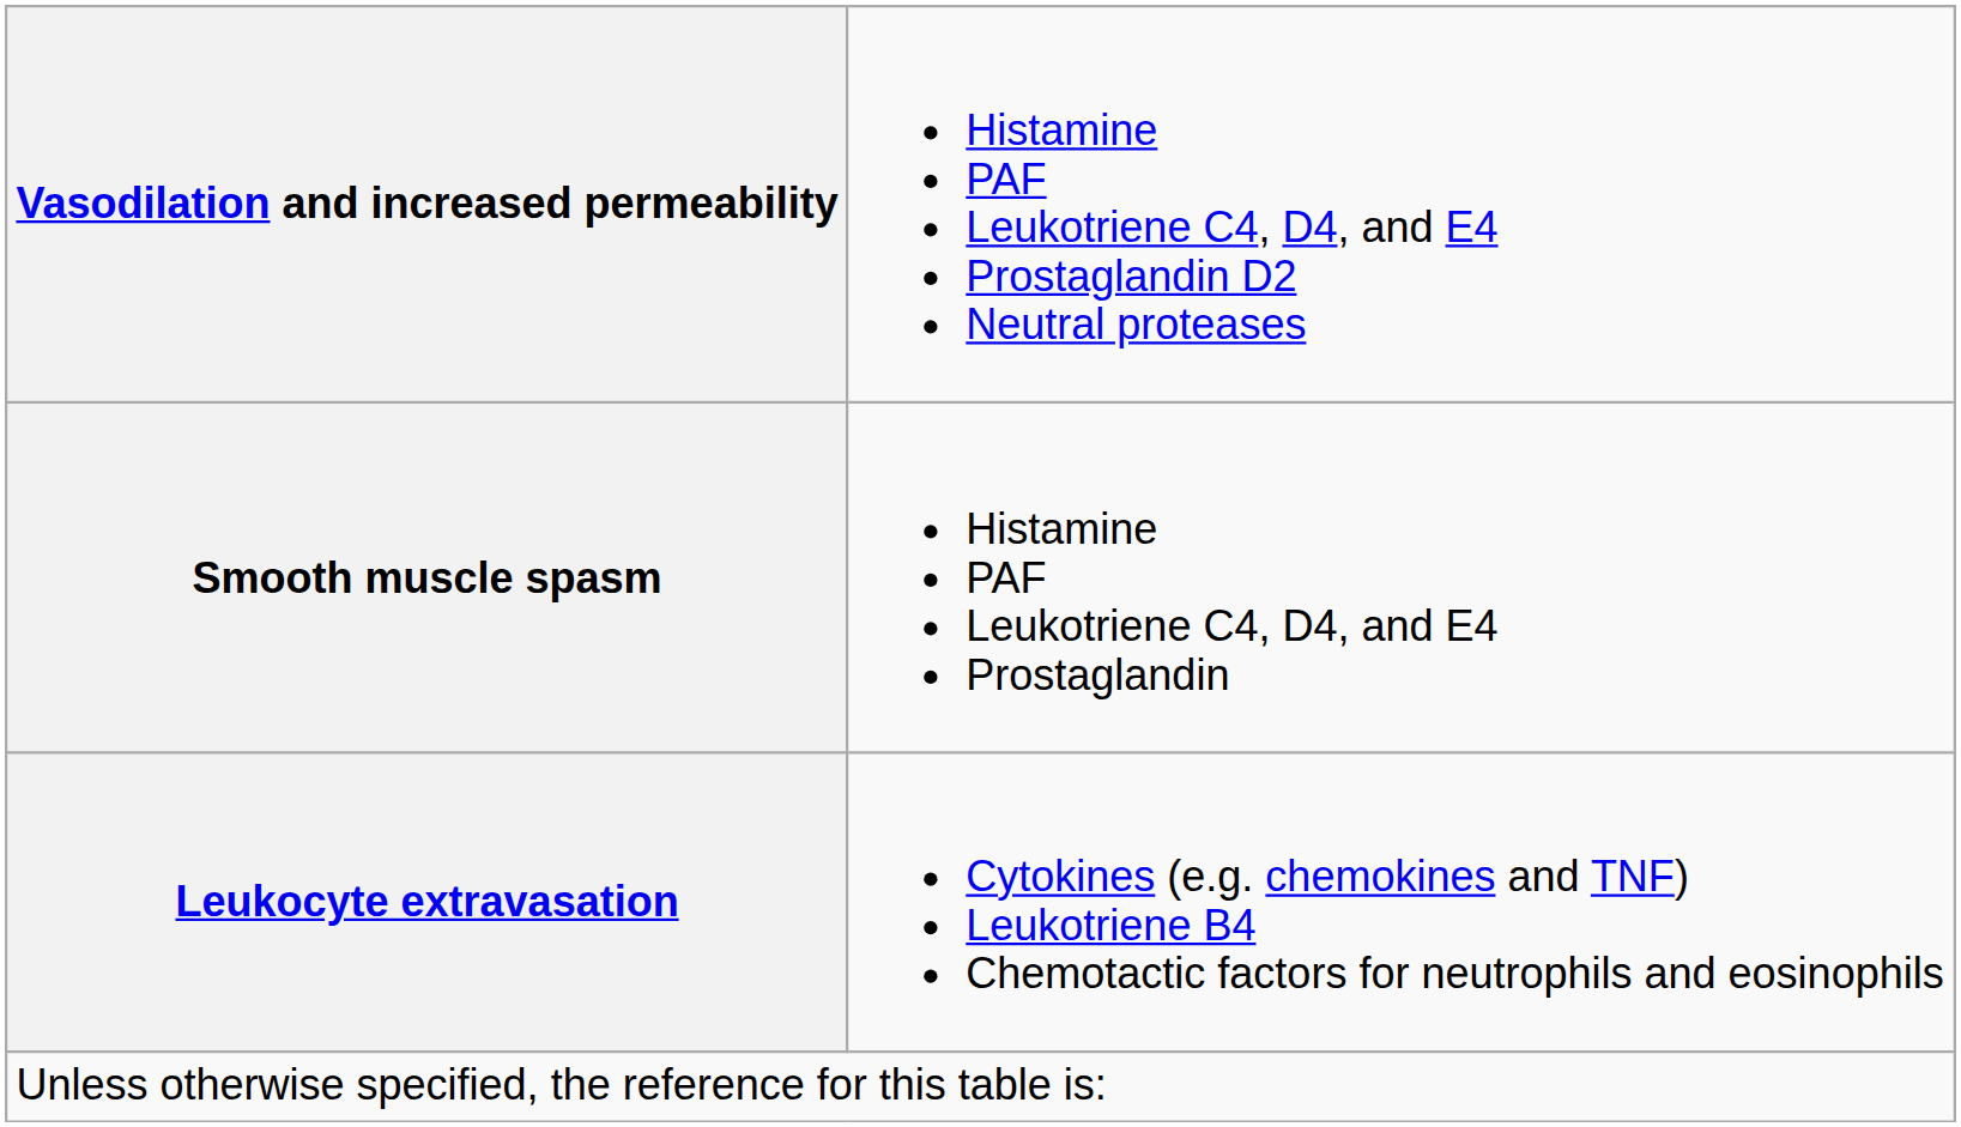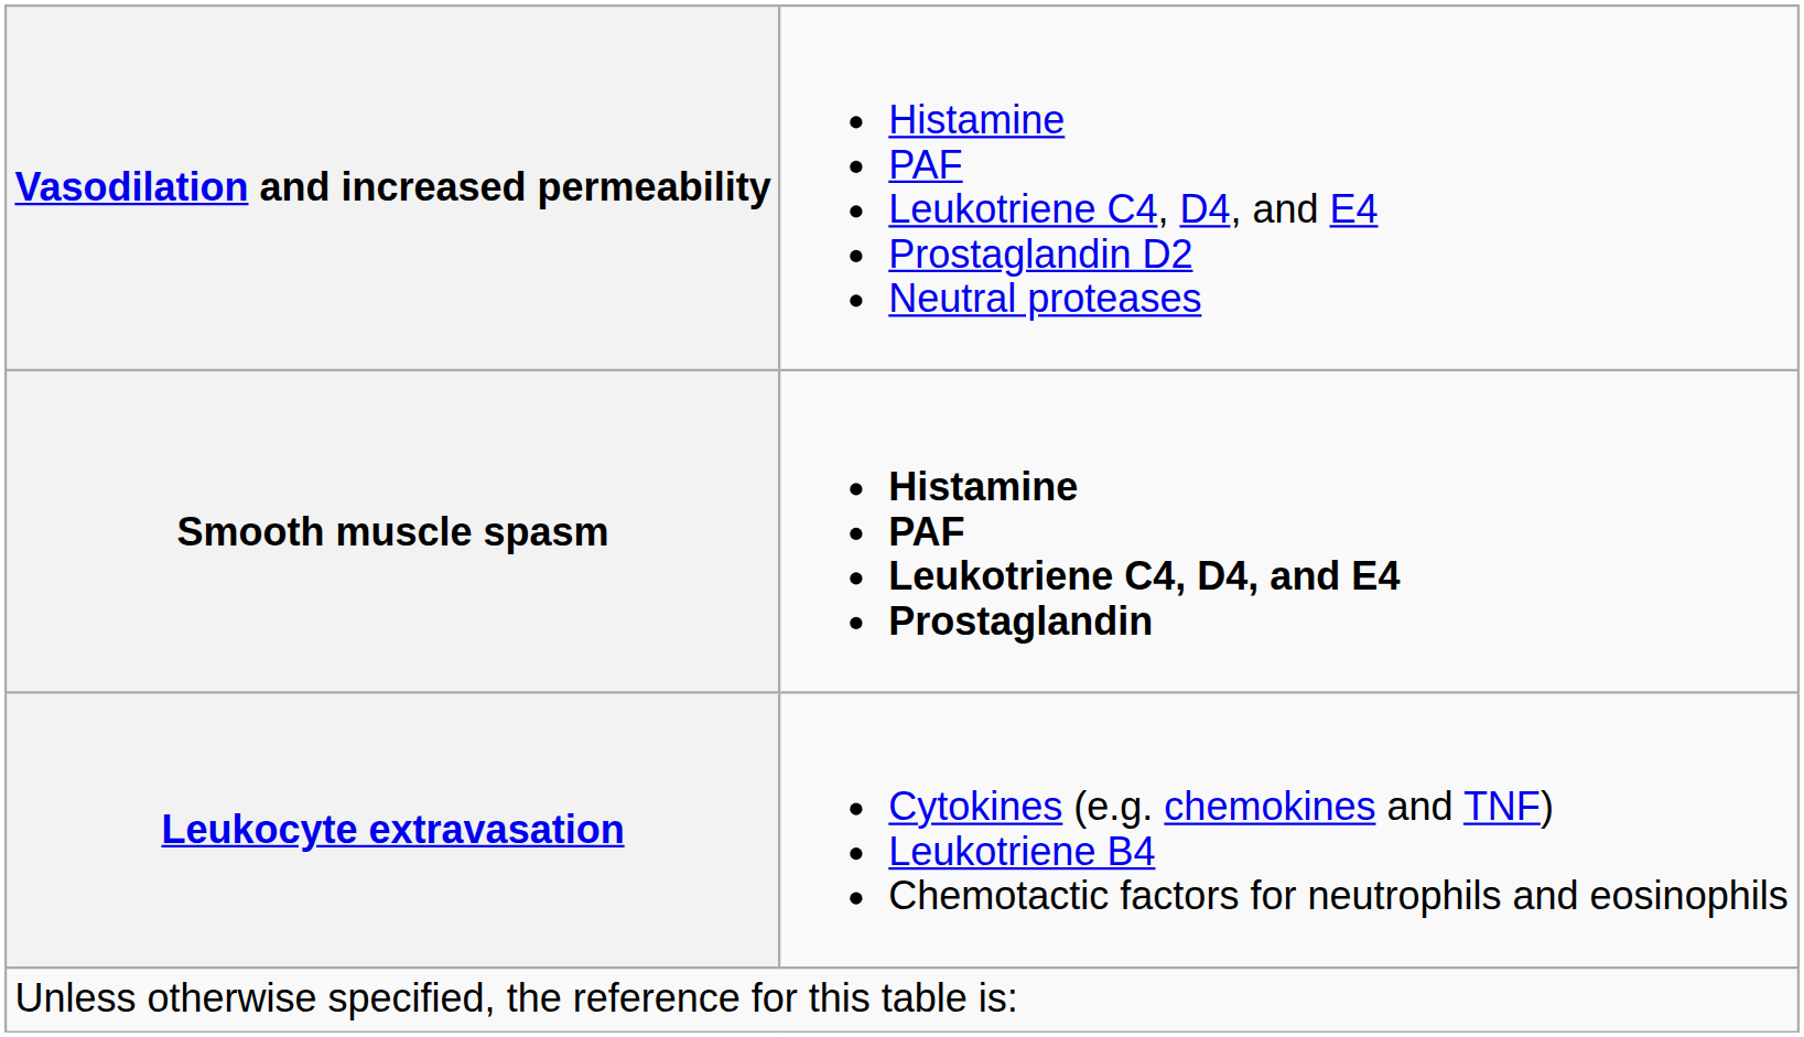Smooth muscle spasm | column 2: normal -> bold
